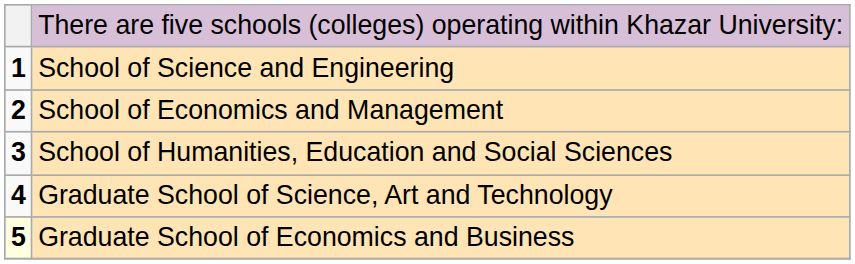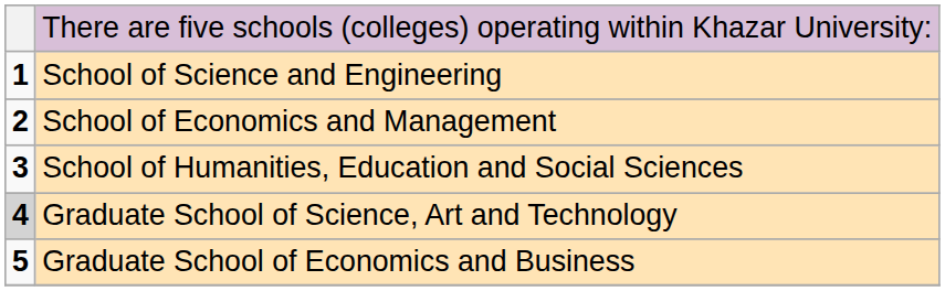Graduate School of Science, Art and Technology | column 1: no background -> lightgrey background
Graduate School of Economics and Business | column 1: lightyellow background -> no background
